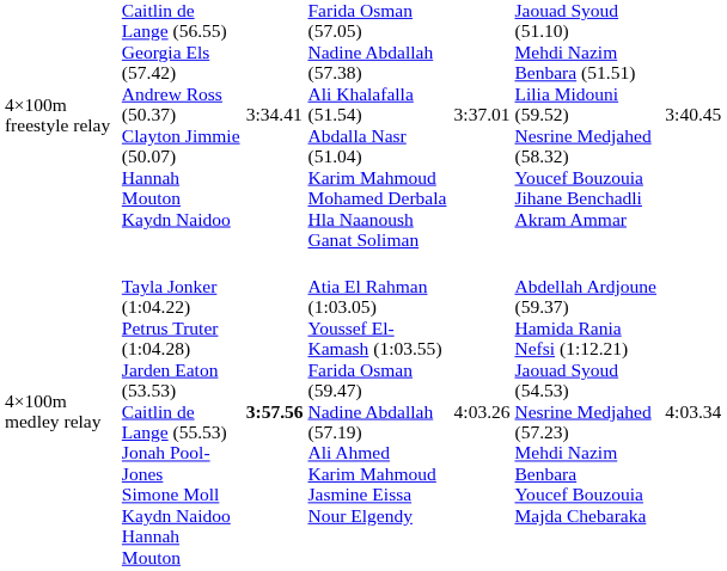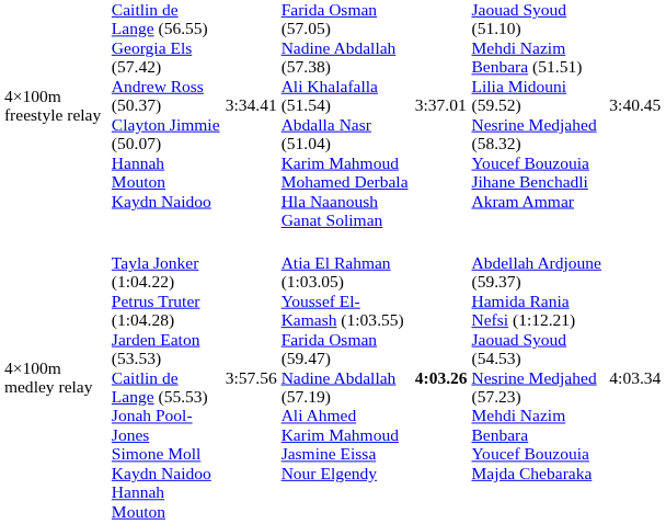4×100m medley relay | column 3: bold -> normal
4×100m medley relay | column 5: normal -> bold
